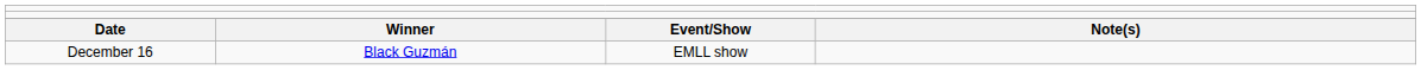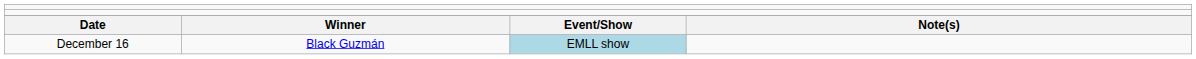December 16 | column 3: no background -> lightblue background
